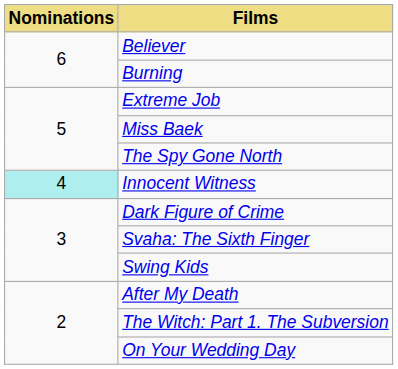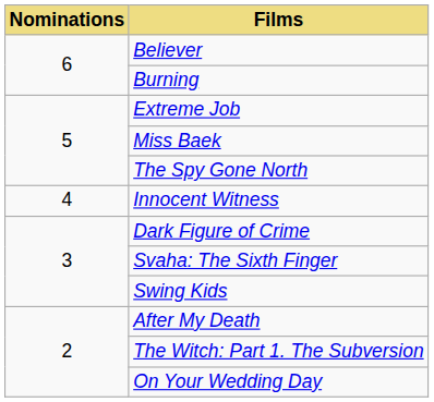Innocent Witness | Nominations: paleturquoise background -> no background
